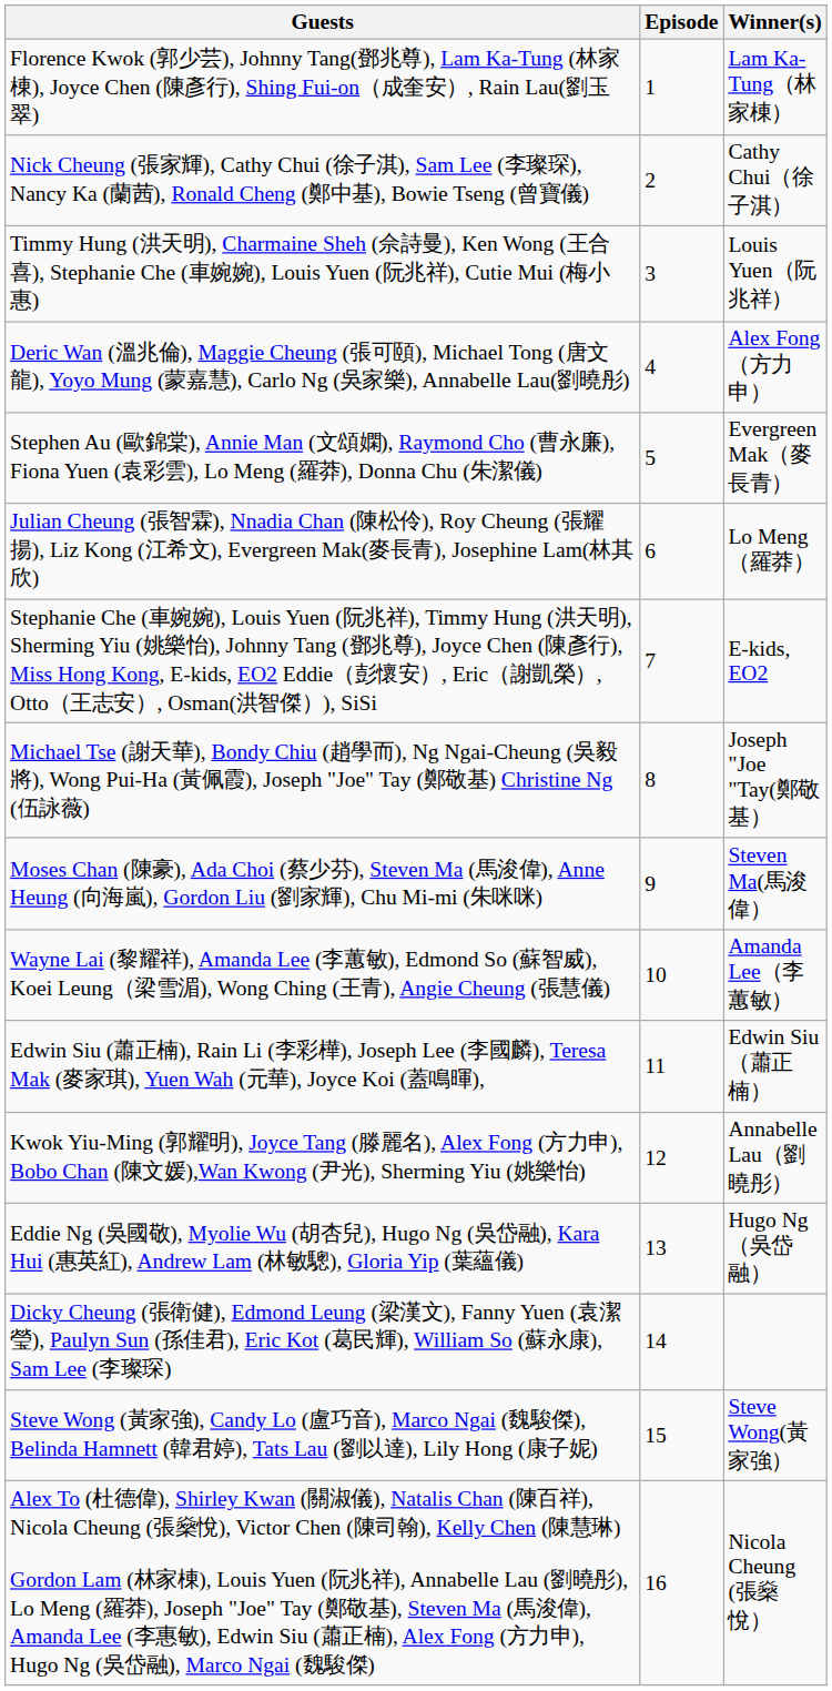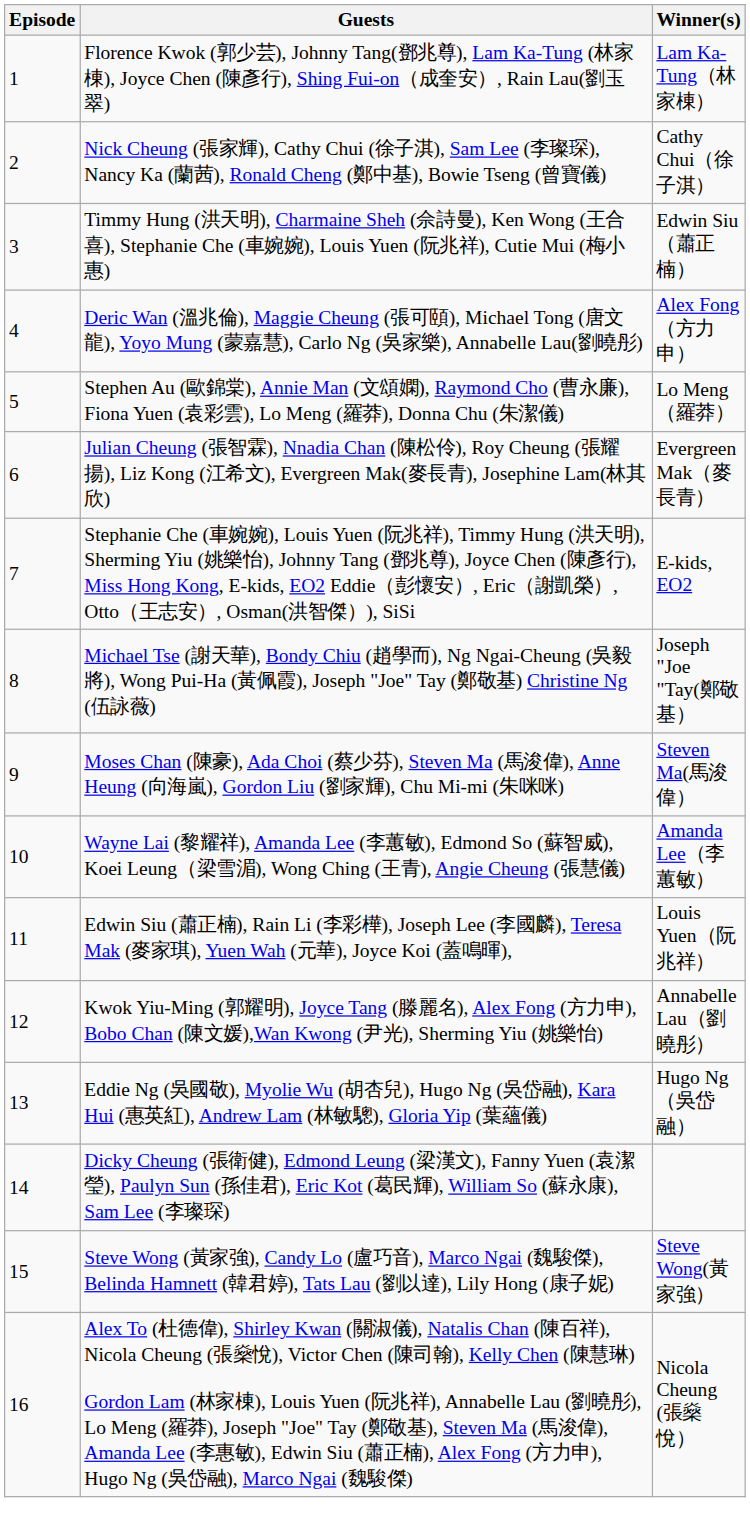columns swapped: Episode <-> Guests
row 4 | Winner(s): Louis Yuen（阮兆祥） -> Edwin Siu（蕭正楠）
row 6 | Winner(s): Evergreen Mak（麥長青） -> Lo Meng（羅莽）
row 7 | Winner(s): Lo Meng（羅莽） -> Evergreen Mak（麥長青）
row 12 | Winner(s): Edwin Siu（蕭正楠） -> Louis Yuen（阮兆祥）
